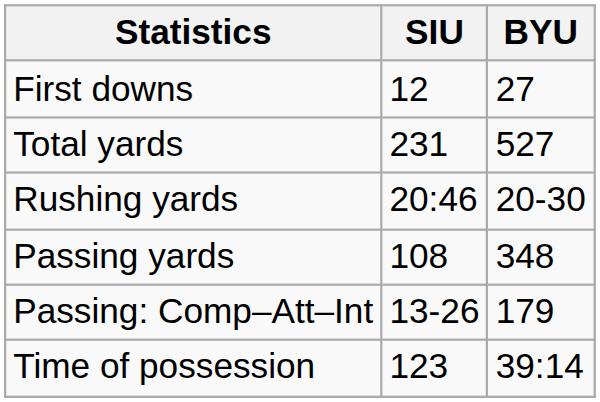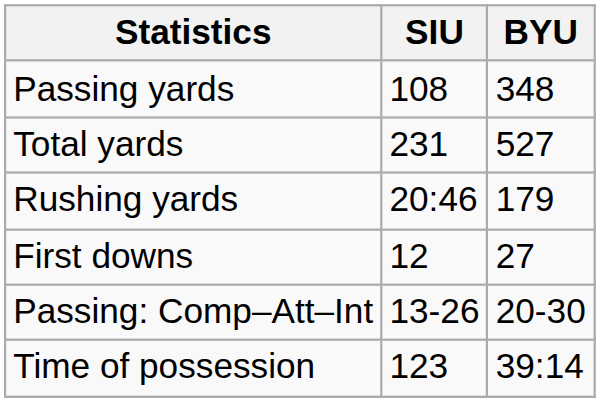rows swapped: First downs <-> Passing yards
Rushing yards | BYU: 20-30 -> 179
Passing: Comp–Att–Int | BYU: 179 -> 20-30
